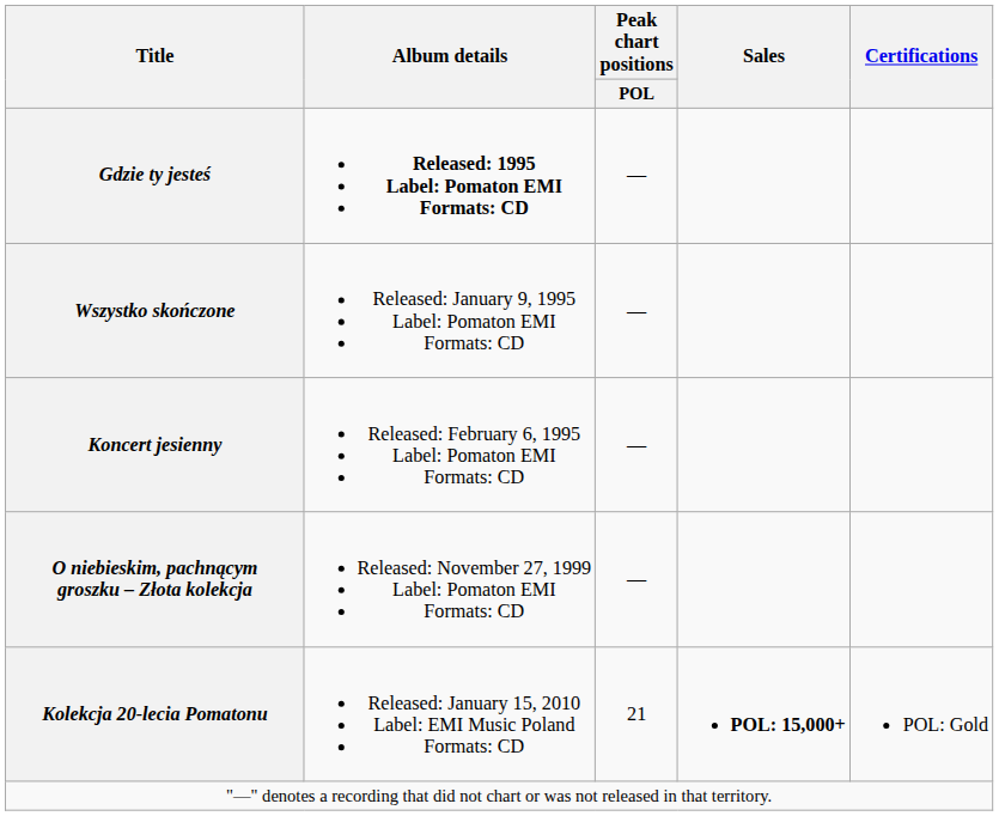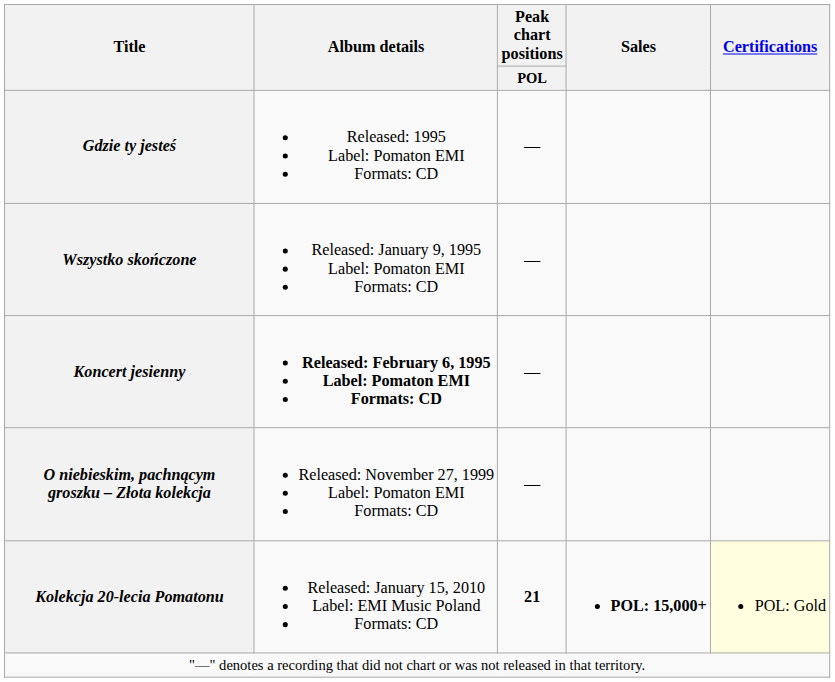Gdzie ty jesteś | Album details: bold -> normal
Koncert jesienny | Album details: normal -> bold
Kolekcja 20-lecia Pomatonu | Peak chart positions / POL: normal -> bold
Kolekcja 20-lecia Pomatonu | Certifications: no background -> lightyellow background
